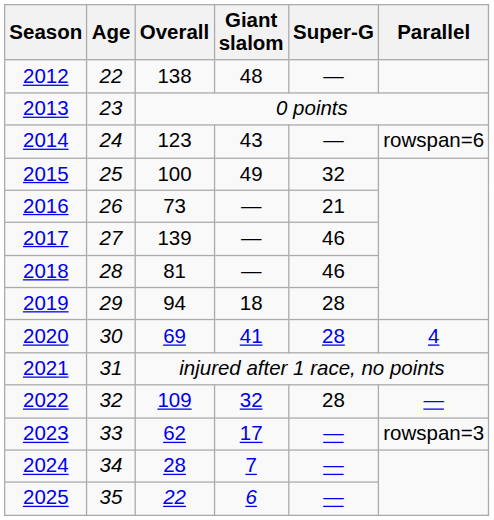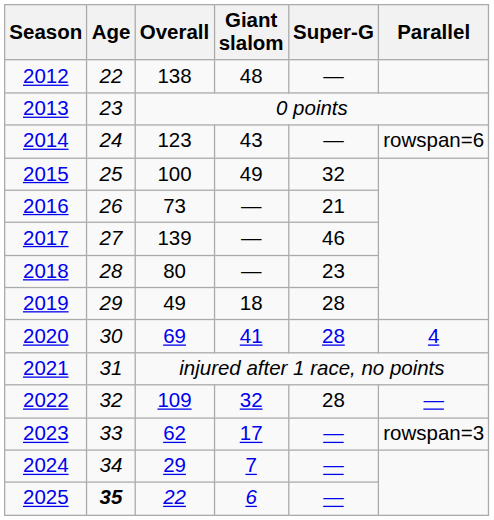2018 | Overall: 81 -> 80
2018 | Super-G: 46 -> 23
2019 | Overall: 94 -> 49
2024 | Overall: 28 -> 29
2025 | Age: normal -> bold
